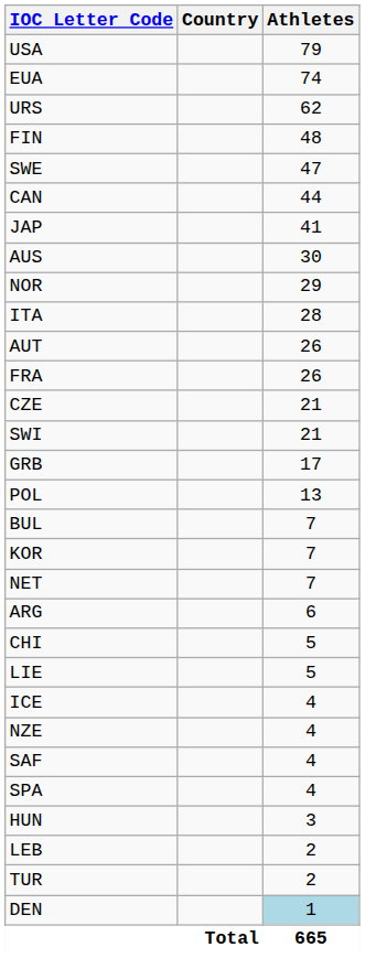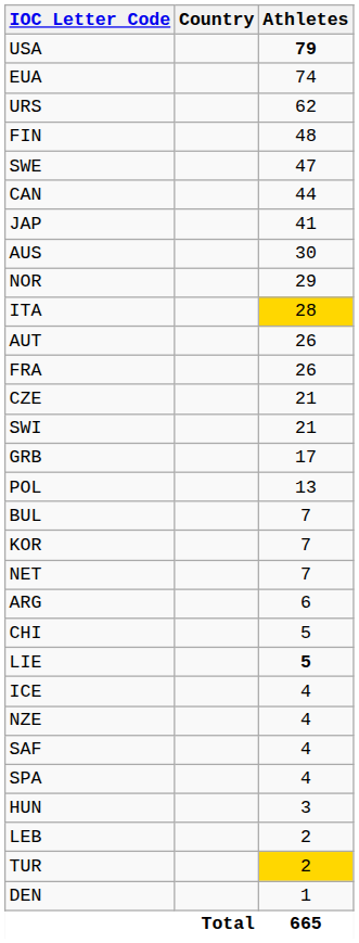USA | Athletes: normal -> bold
ITA | Athletes: no background -> gold background
LIE | Athletes: normal -> bold
TUR | Athletes: no background -> gold background
DEN | Athletes: lightblue background -> no background
